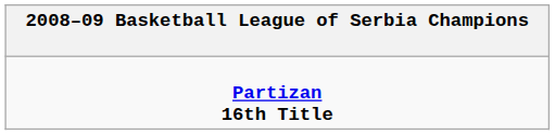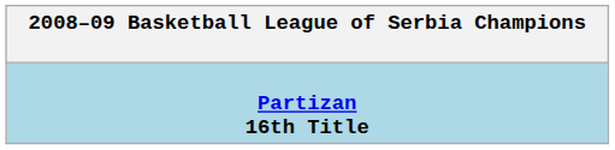row 2 | column 1: no background -> lightblue background
